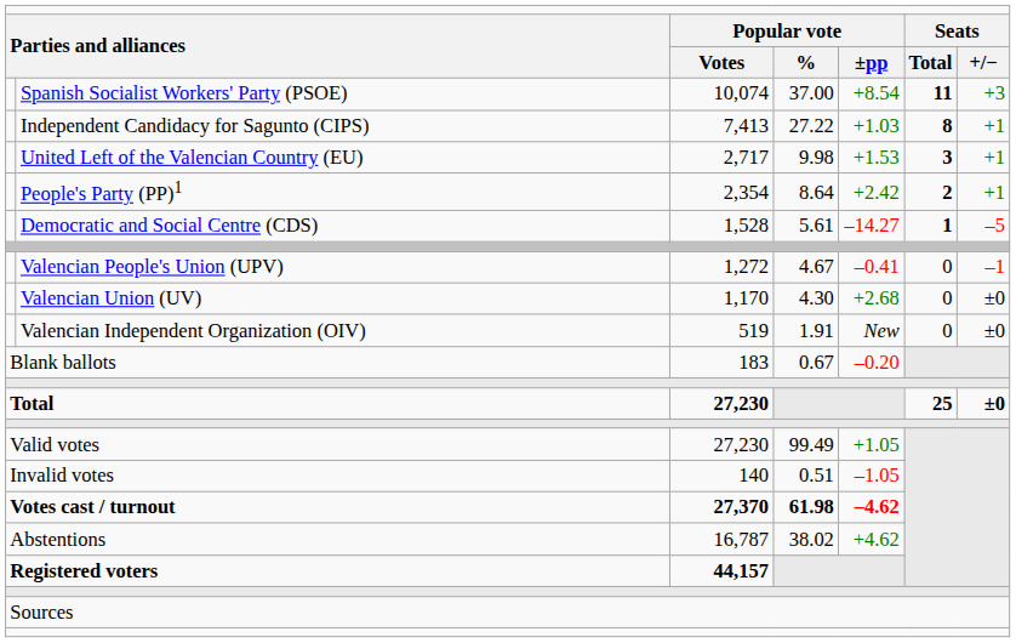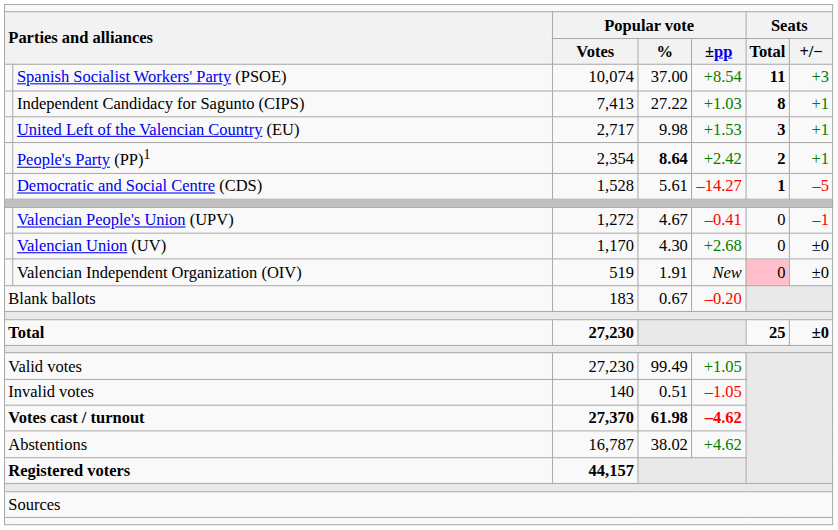People's Party (PP)1 | column 4: normal -> bold
Valencian Independent Organization (OIV) | column 6: no background -> pink background
